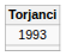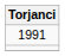row 2 | column 1: 1993 -> 1991
